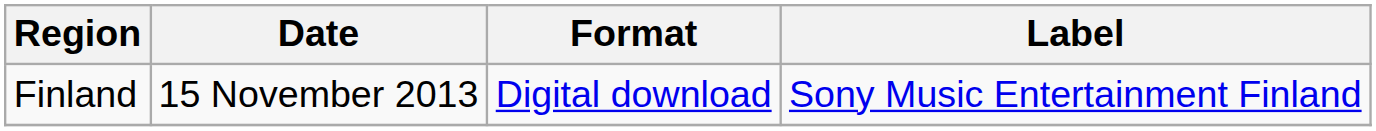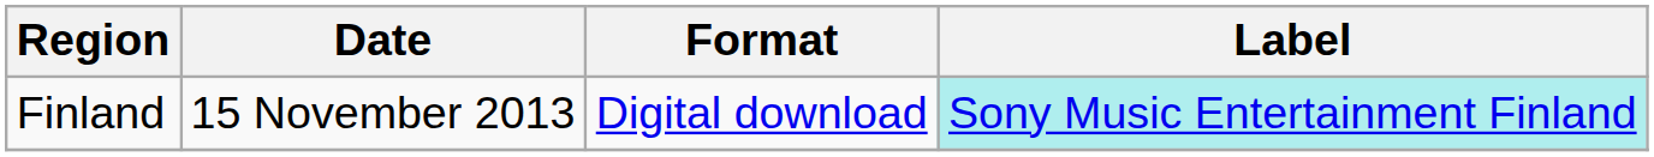Finland | Label: no background -> paleturquoise background
